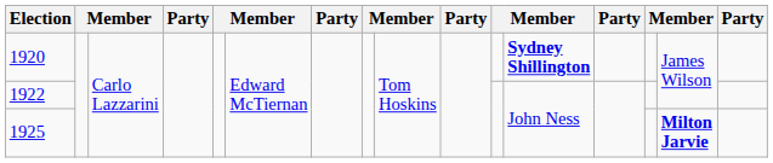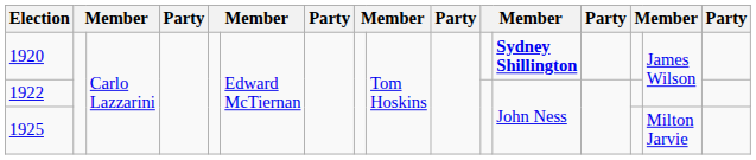1925 | column 15: bold -> normal
